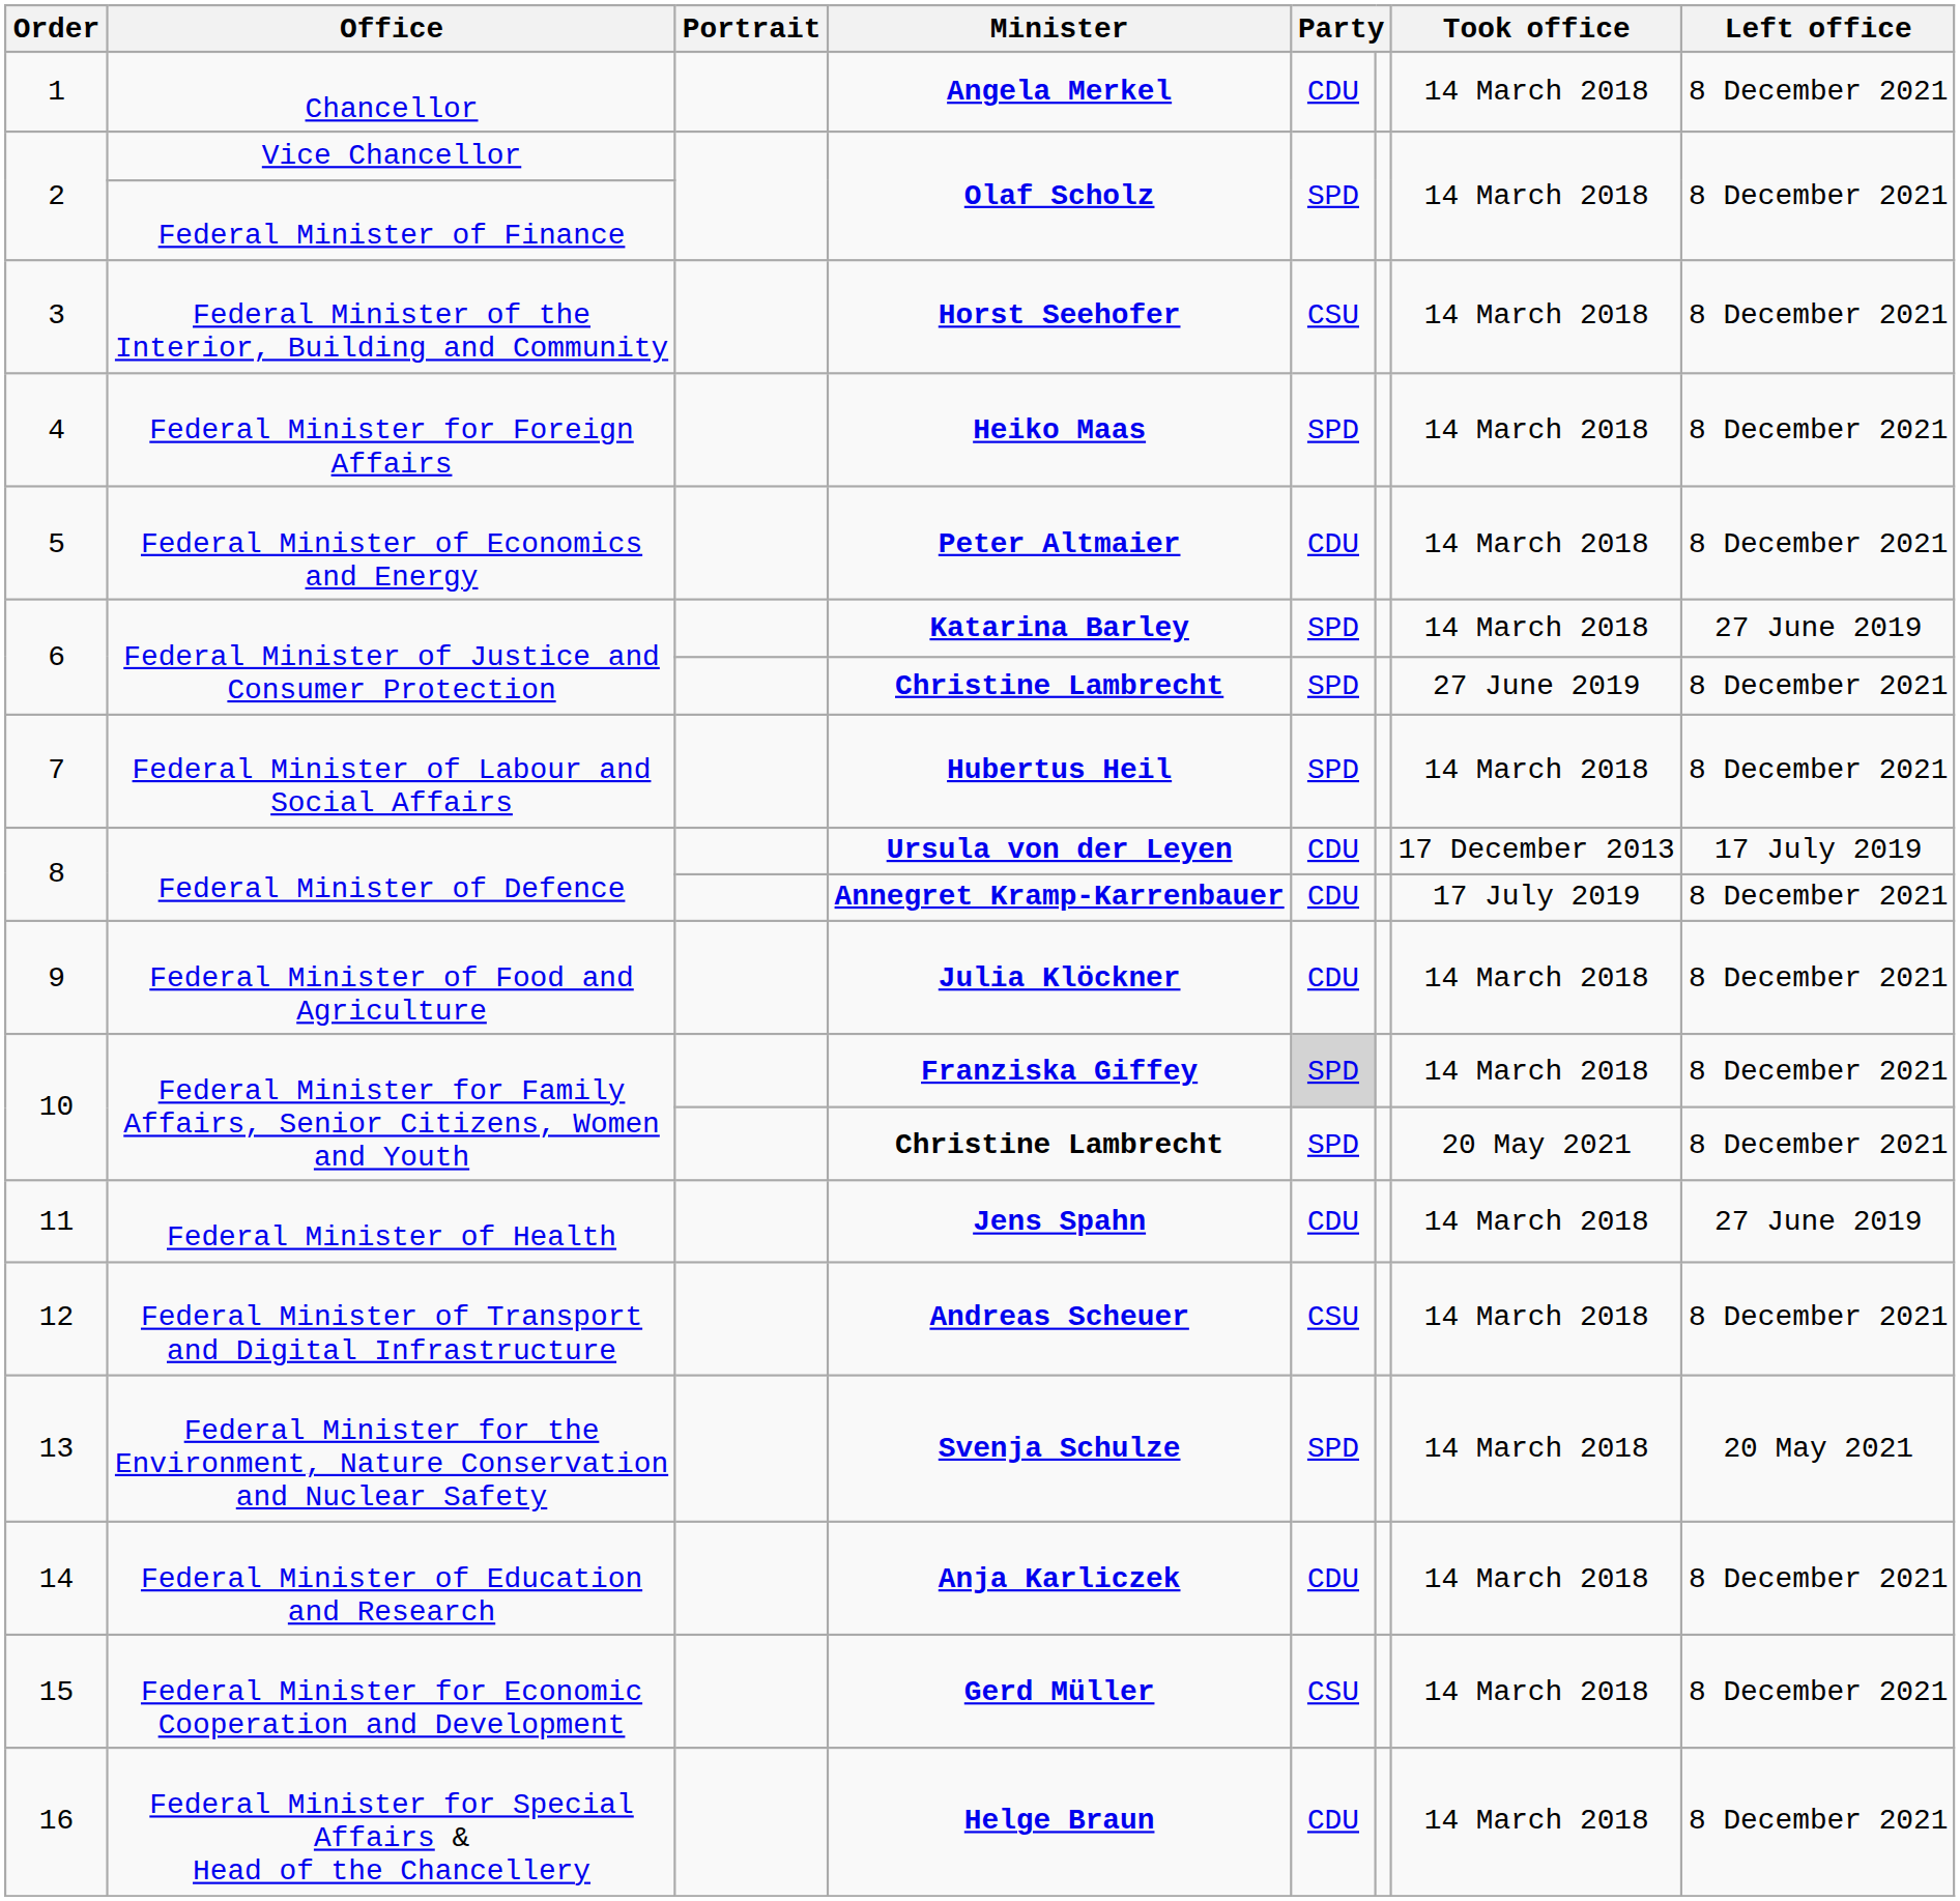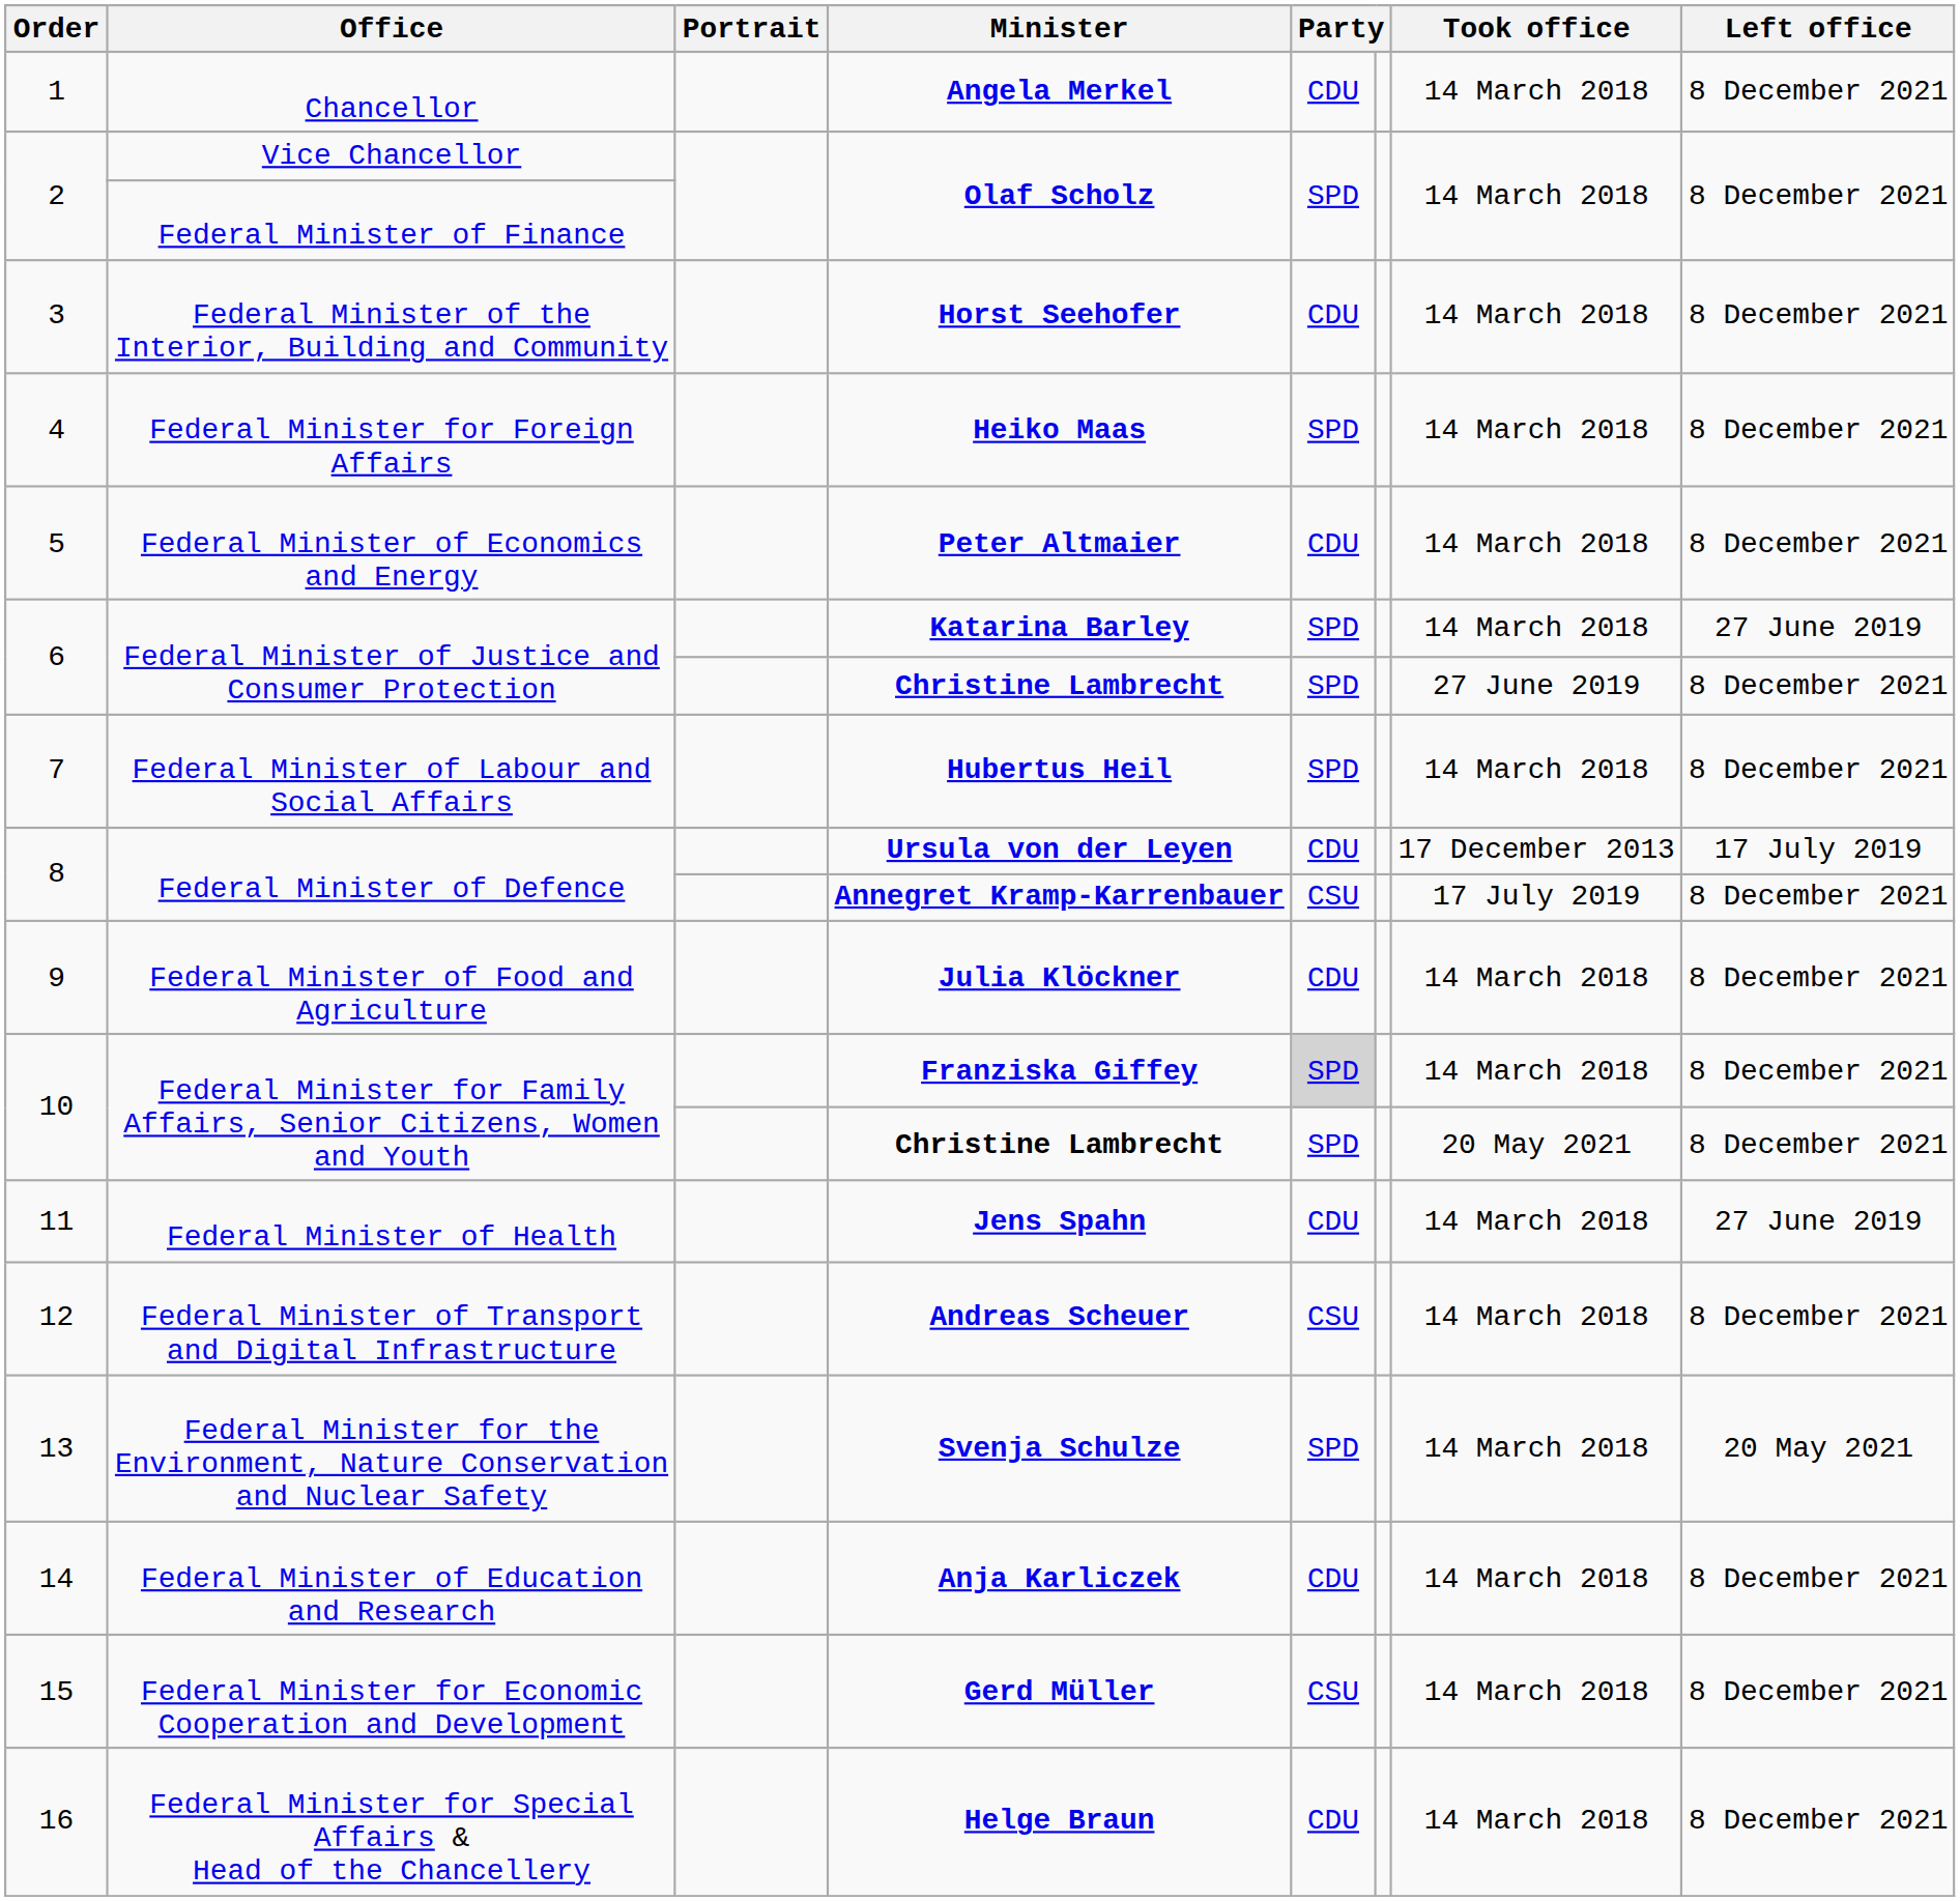Horst Seehofer | column 5: CSU -> CDU
Annegret Kramp-Karrenbauer | column 5: CDU -> CSU
